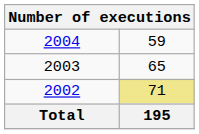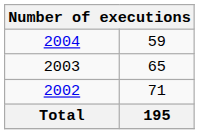2002 | column 2: khaki background -> no background
